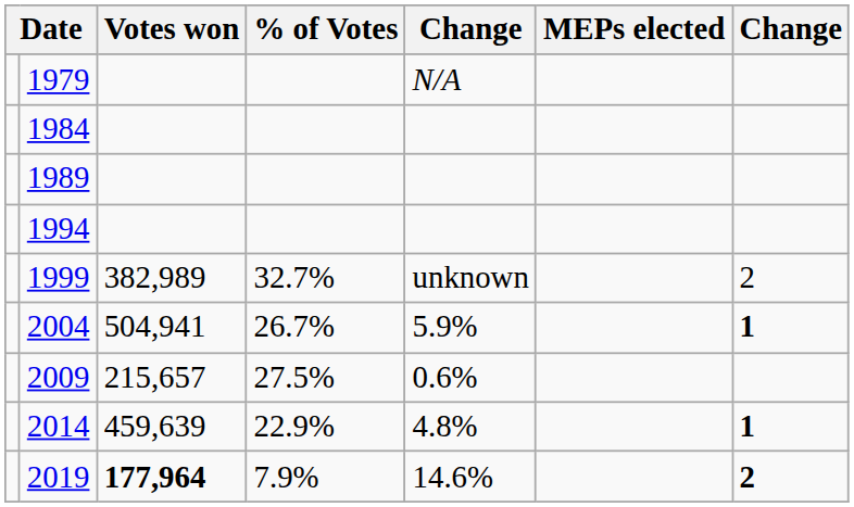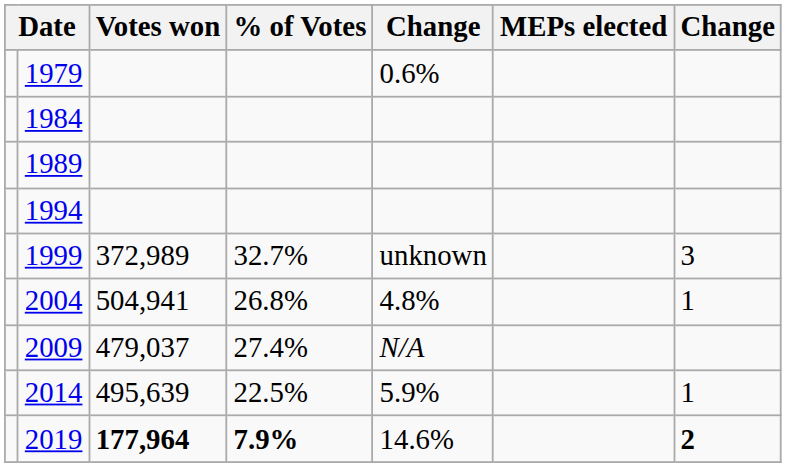1979 | column 5: N/A -> 0.6%
1999 | Votes won: 382,989 -> 372,989
1999 | column 7: 2 -> 3
2004 | % of Votes: 26.7% -> 26.8%
2004 | column 5: 5.9% -> 4.8%
2004 | column 7: bold -> normal
2009 | Votes won: 215,657 -> 479,037
2009 | % of Votes: 27.5% -> 27.4%
2009 | column 5: 0.6% -> N/A
2014 | Votes won: 459,639 -> 495,639
2014 | % of Votes: 22.9% -> 22.5%
2014 | column 5: 4.8% -> 5.9%
2014 | column 7: bold -> normal
2019 | % of Votes: normal -> bold
